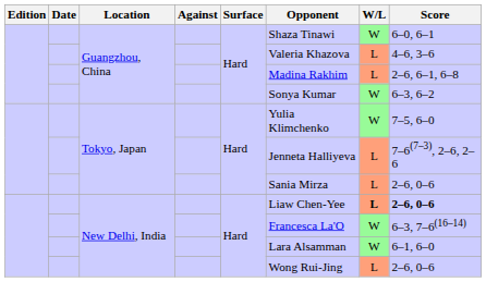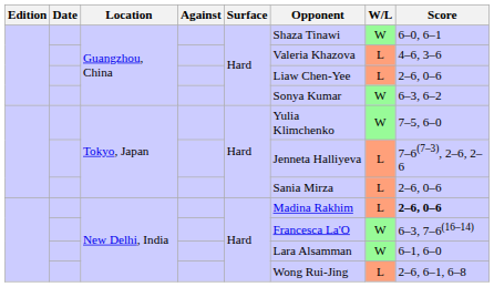row 4 | Opponent: Madina Rakhim -> Liaw Chen-Yee
row 4 | Score: 2–6, 6–1, 6–8 -> 2–6, 0–6
row 9 | Opponent: Liaw Chen-Yee -> Madina Rakhim
row 9 | W/L: bold -> normal
row 12 | Score: 2–6, 0–6 -> 2–6, 6–1, 6–8
